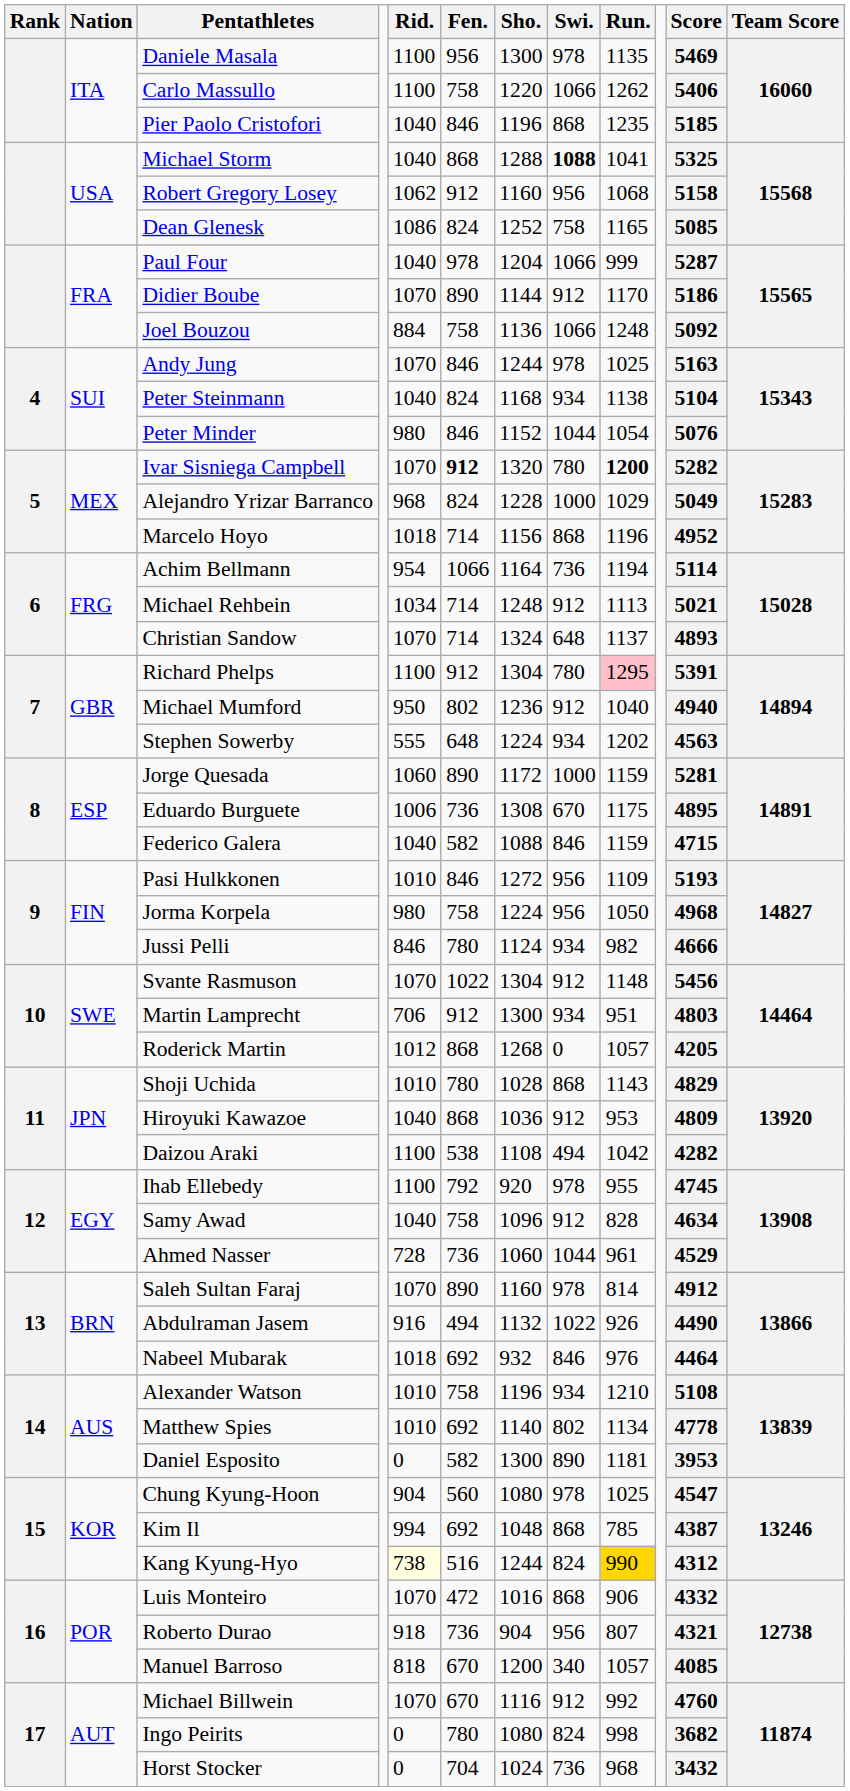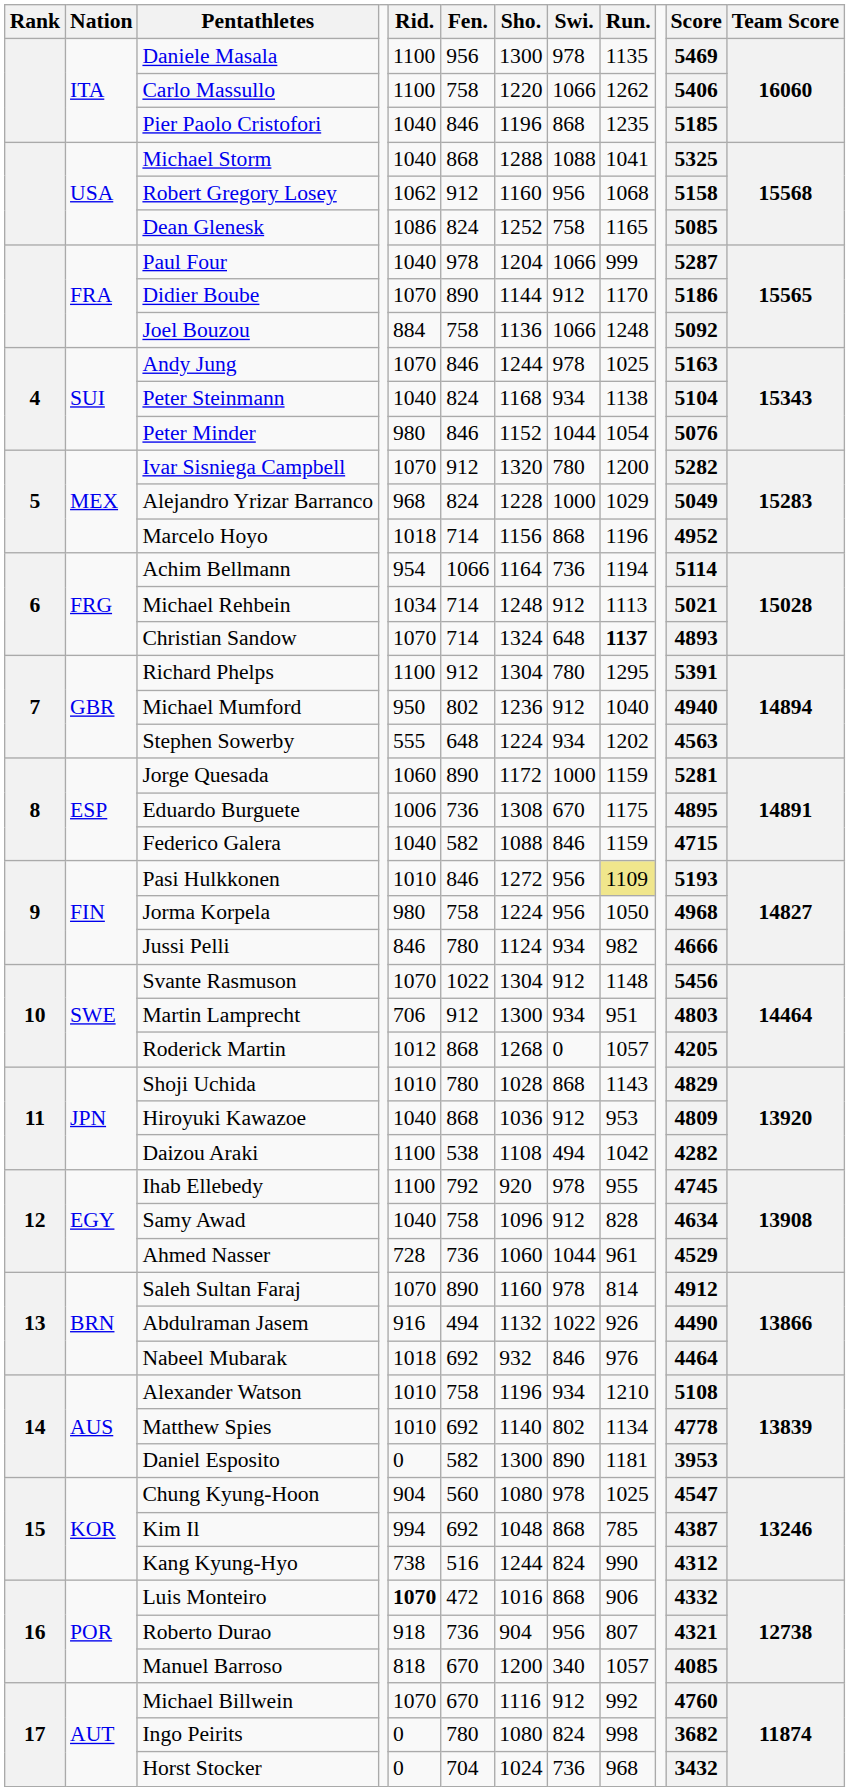Michael Storm | Swi.: bold -> normal
Ivar Sisniega Campbell | Fen.: bold -> normal
Ivar Sisniega Campbell | Run.: bold -> normal
Christian Sandow | Run.: normal -> bold
Richard Phelps | Run.: pink background -> no background
Pasi Hulkkonen | Run.: no background -> khaki background
Kang Kyung-Hyo | Rid.: lightyellow background -> no background
Kang Kyung-Hyo | Run.: gold background -> no background
Luis Monteiro | Rid.: normal -> bold
